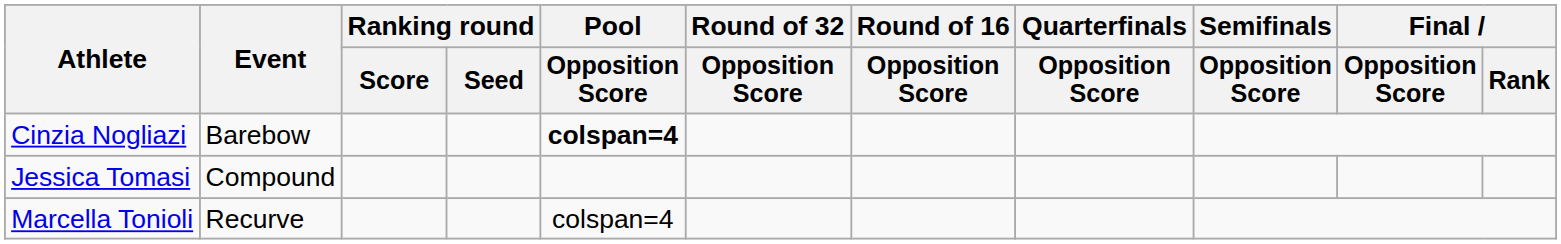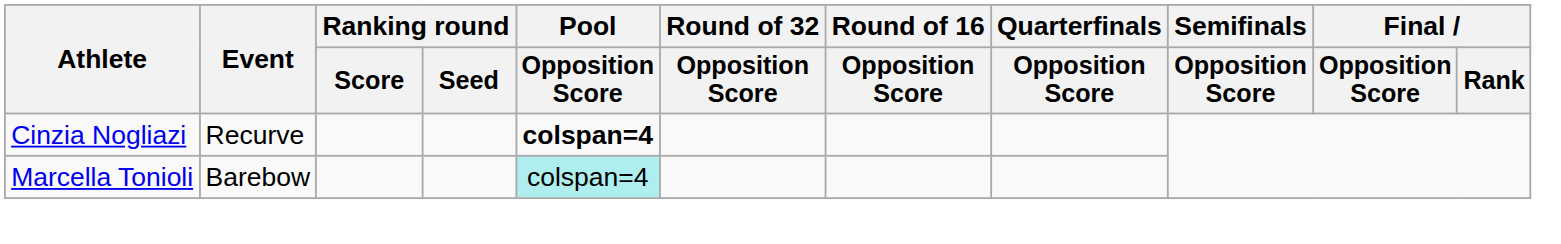Cinzia Nogliazi | Event: Barebow -> Recurve
- row: Jessica Tomasi | Compound
Marcella Tonioli | Event: Recurve -> Barebow
Marcella Tonioli | Pool / Opposition Score: no background -> paleturquoise background
